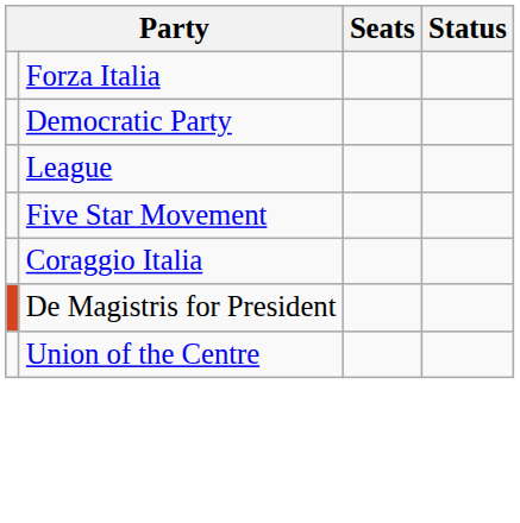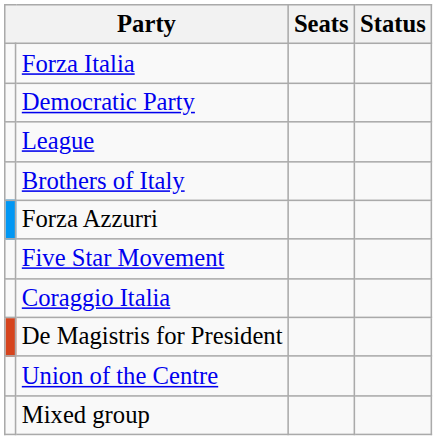+ row: Brothers of Italy
+ row: Forza Azzurri
+ row: Mixed group
